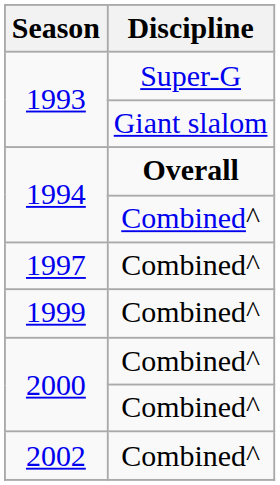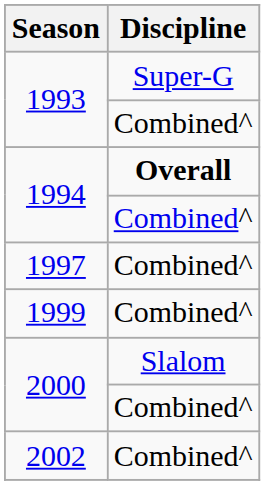row 3 | Discipline: Giant slalom -> Combined^
row 8 | Discipline: Combined^ -> Slalom
